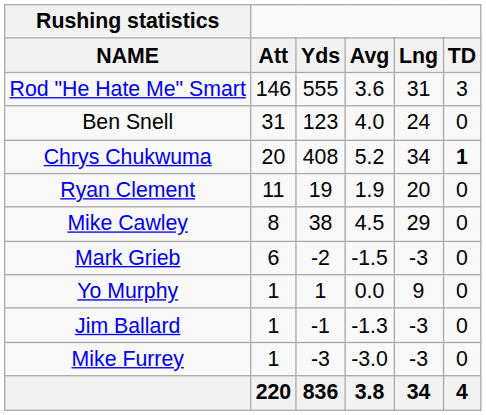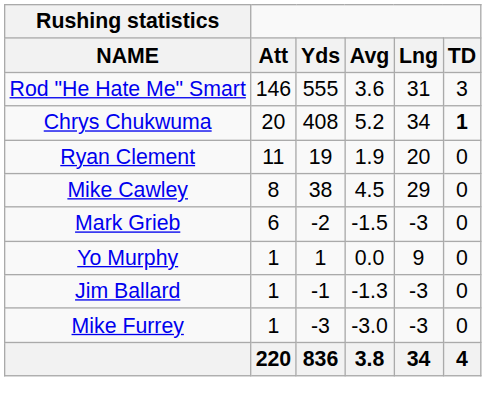- row: Ben Snell | 31 | 123 | 4.0 | 24 | 0
